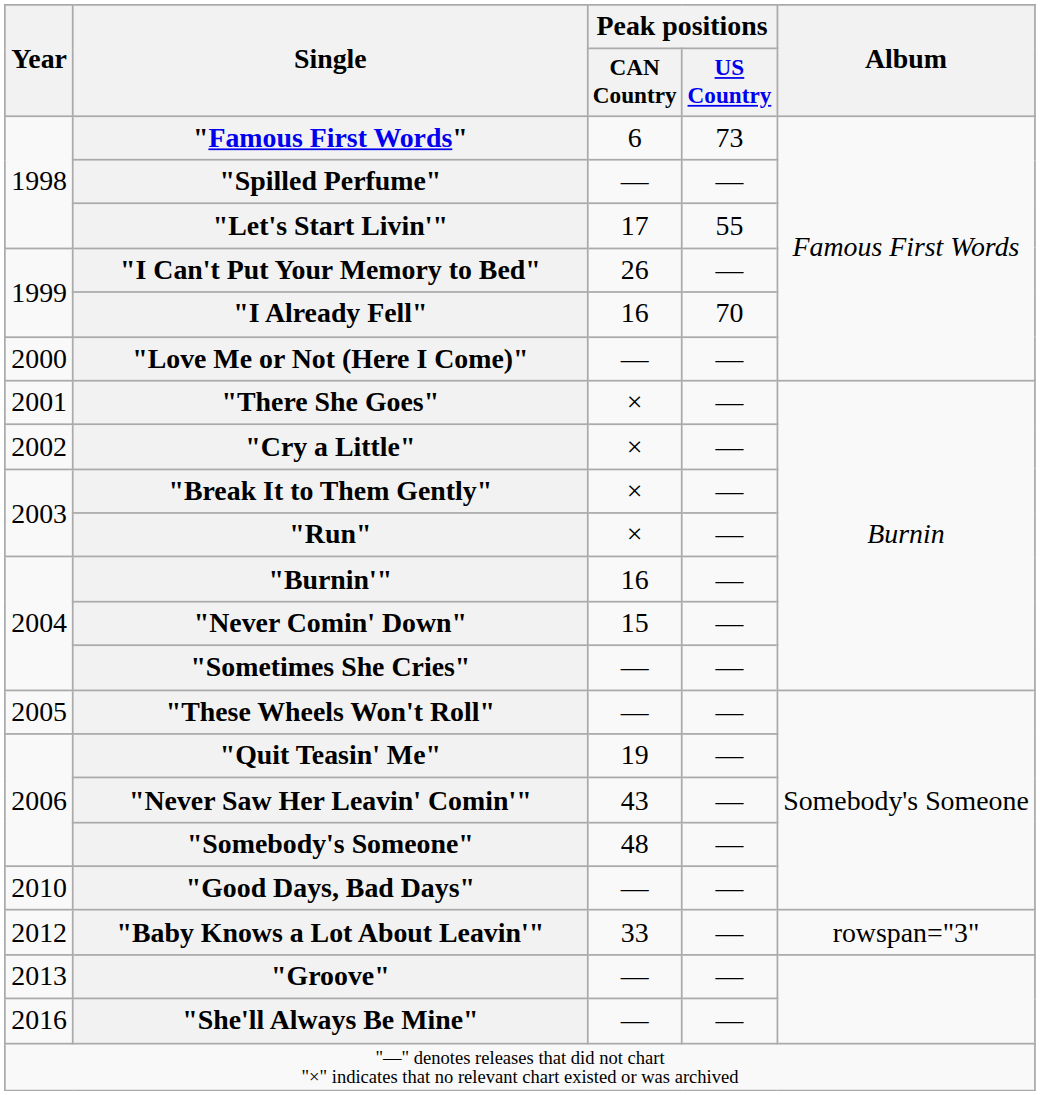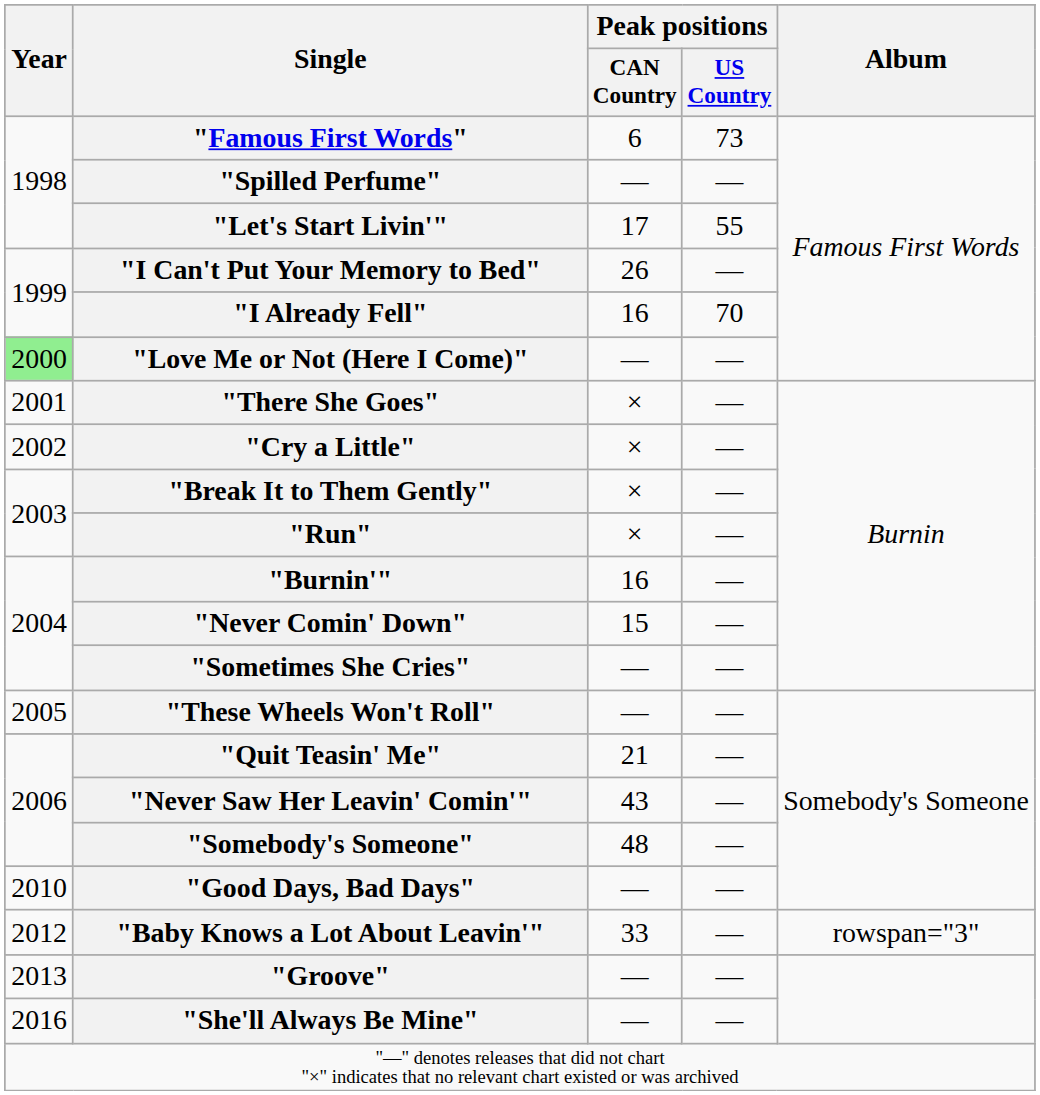"Love Me or Not (Here I Come)" | Year: no background -> lightgreen background
"Quit Teasin' Me" | Peak positions / CAN Country: 19 -> 21
